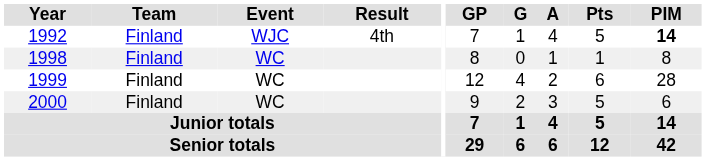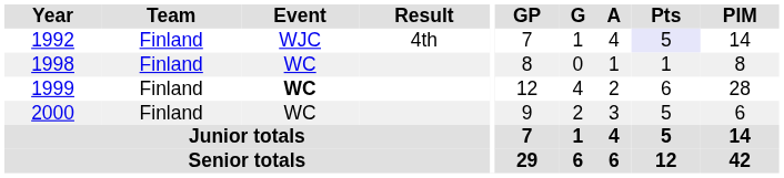1992 | Pts: no background -> lavender background
1992 | PIM: bold -> normal
1999 | Event: normal -> bold
